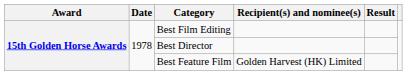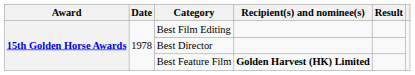Best Feature Film | Recipient(s) and nominee(s): normal -> bold
